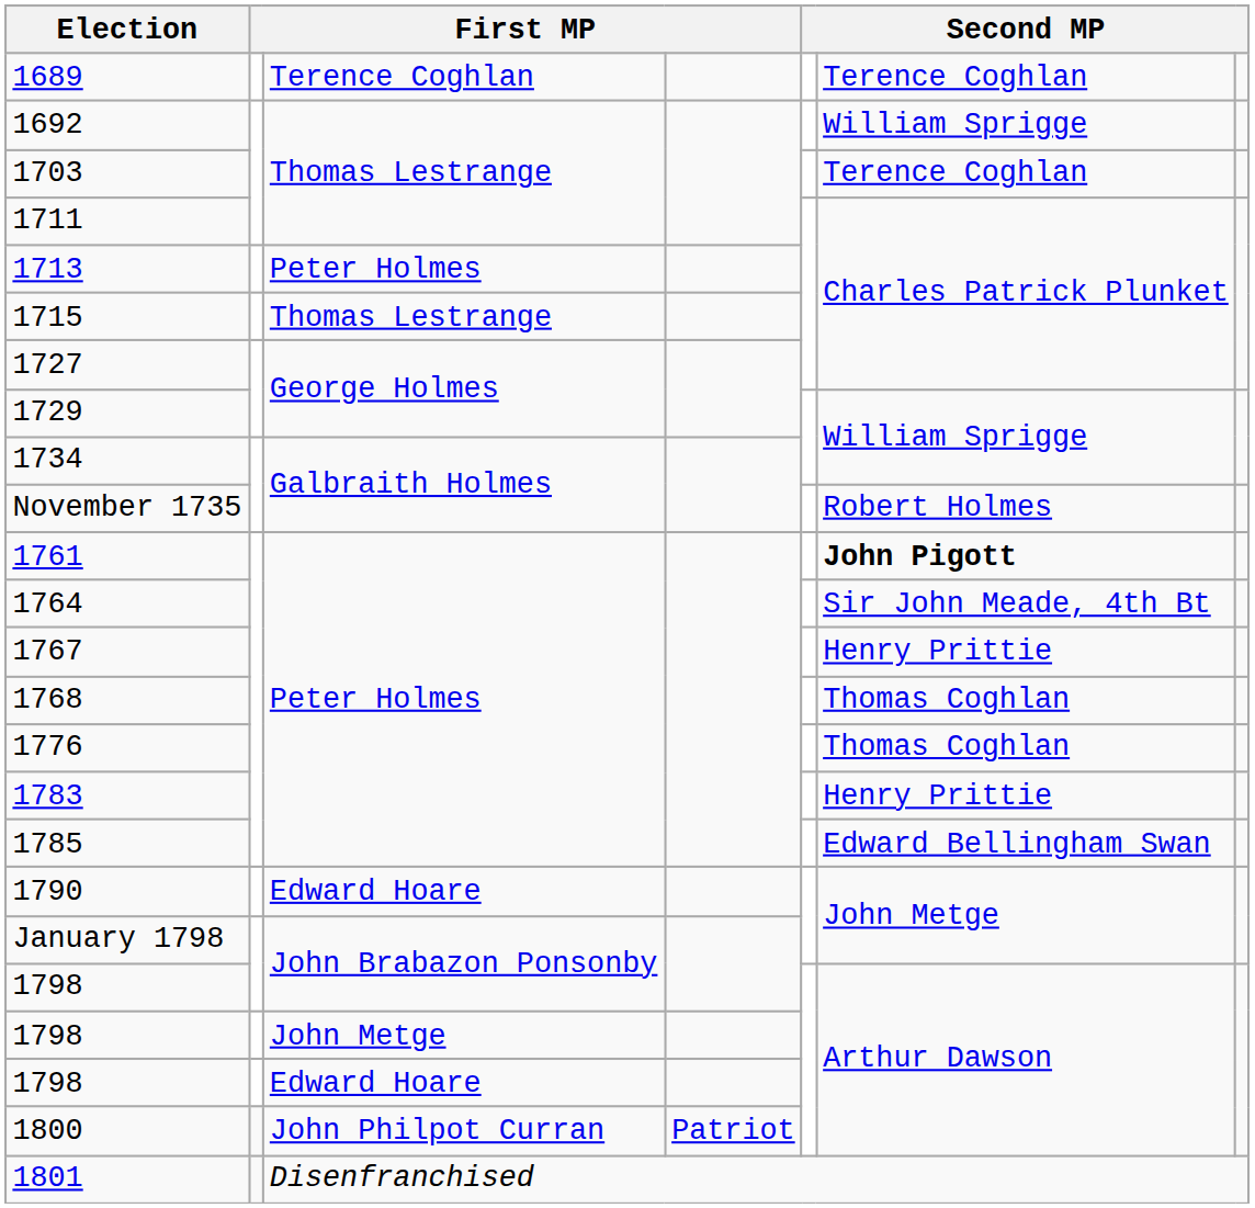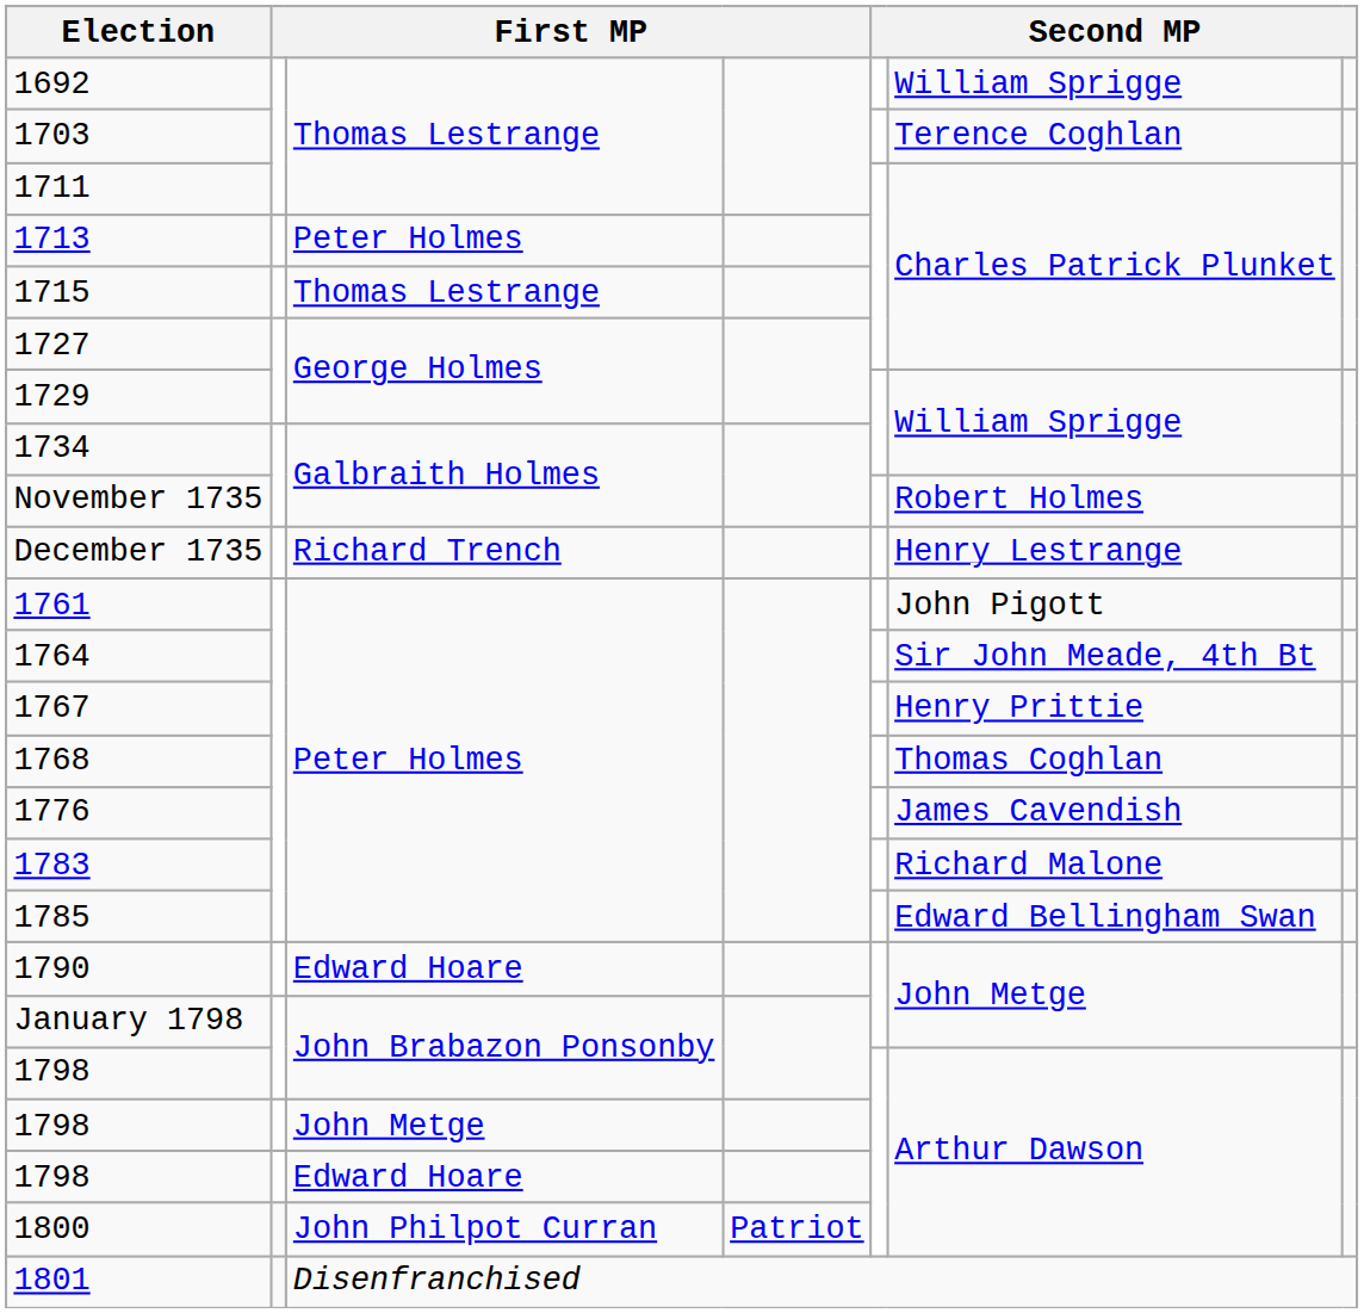- row: 1689 | Terence Coghlan | Terence Coghlan
+ row: December 1735 | Richard Trench | Henry Lestrange
1761 | column 6: bold -> normal
1776 | column 6: Thomas Coghlan -> James Cavendish
1783 | column 6: Henry Prittie -> Richard Malone
